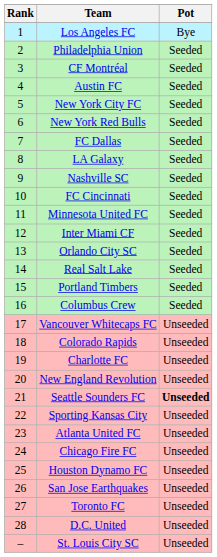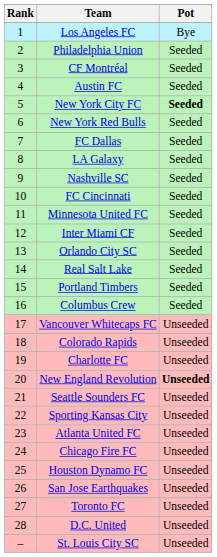New York City FC | Pot: normal -> bold
New England Revolution | Pot: normal -> bold
Seattle Sounders FC | Pot: bold -> normal
